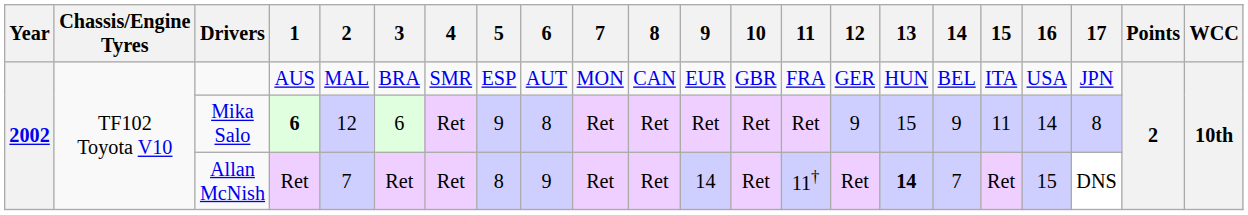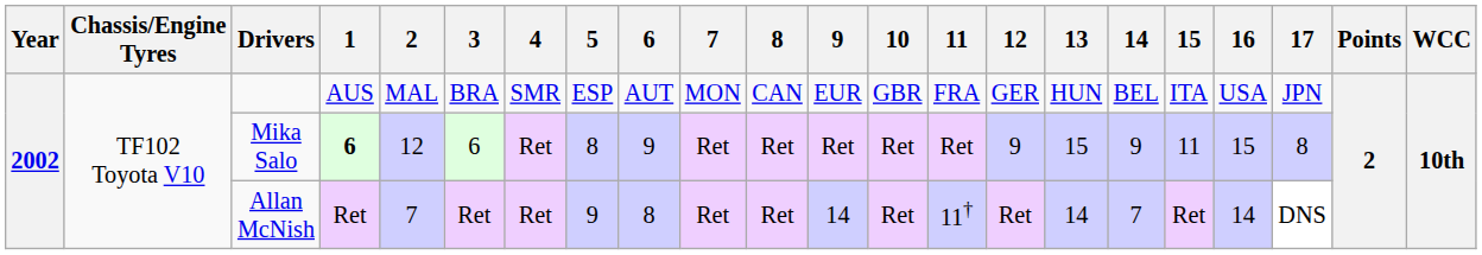Mika Salo | 5: 9 -> 8
Mika Salo | 6: 8 -> 9
Mika Salo | 16: 14 -> 15
Allan McNish | 5: 8 -> 9
Allan McNish | 6: 9 -> 8
Allan McNish | 13: bold -> normal
Allan McNish | 16: 15 -> 14
